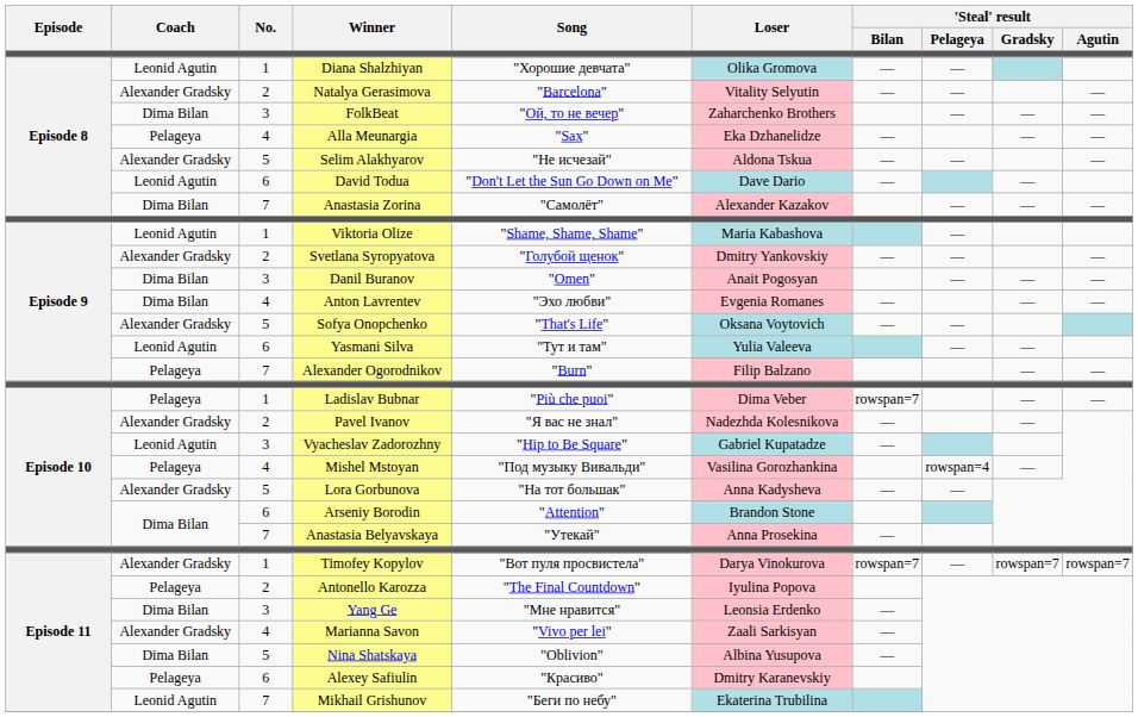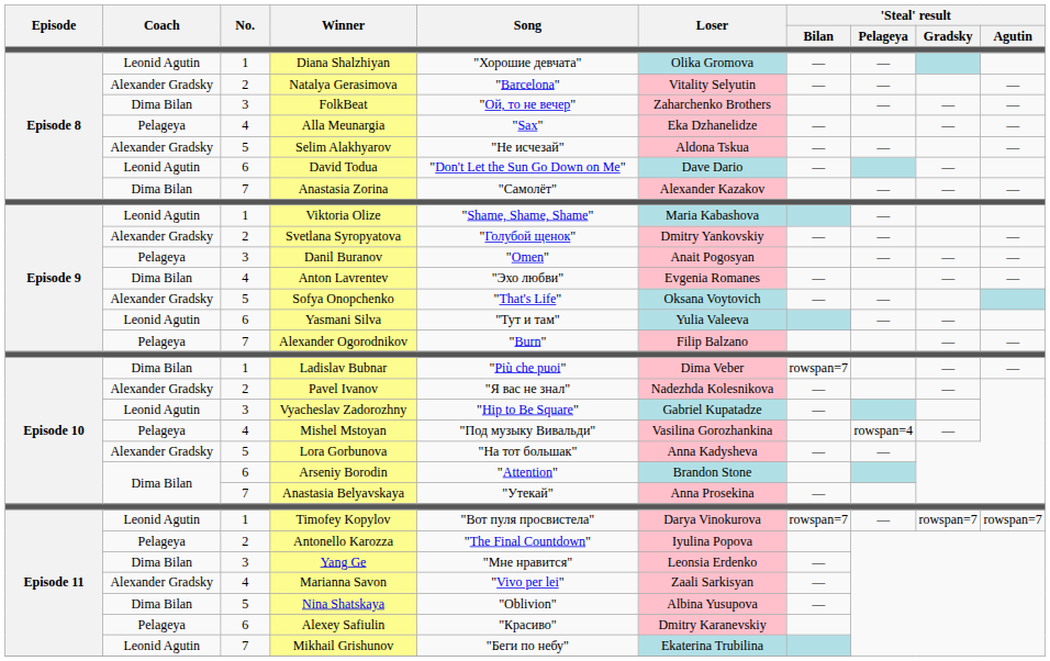Danil Buranov | Coach: Dima Bilan -> Pelageya
Ladislav Bubnar | Coach: Pelageya -> Dima Bilan
Timofey Kopylov | Coach: Alexander Gradsky -> Leonid Agutin
